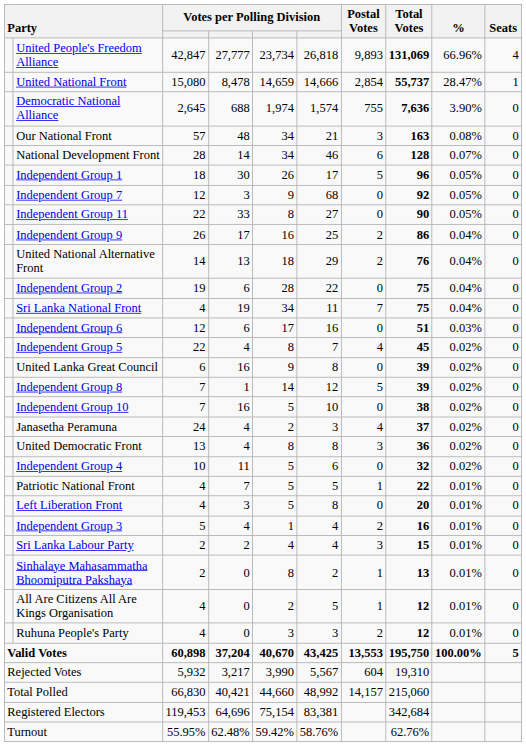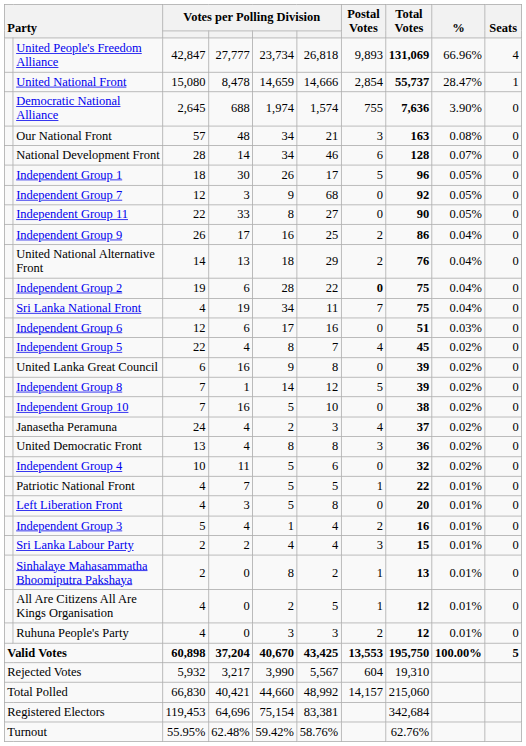Independent Group 2 | Postal Votes: normal -> bold
